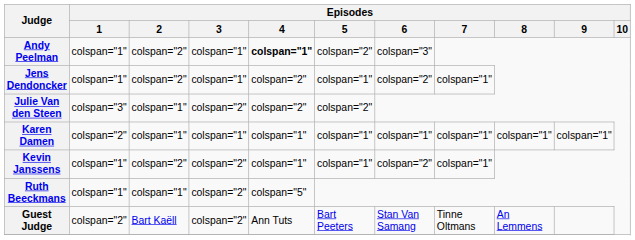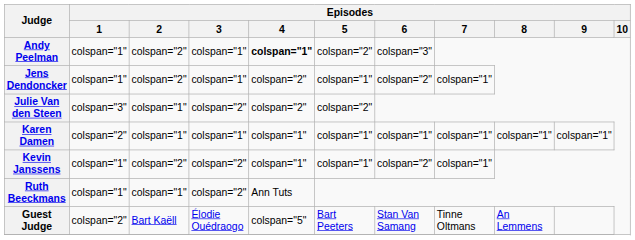Ruth Beeckmans | Episodes / 4: colspan="5" -> Ann Tuts
Guest Judge | Episodes / 3: colspan="2" -> Élodie Ouédraogo
Guest Judge | Episodes / 4: Ann Tuts -> colspan="5"
